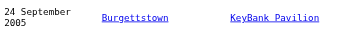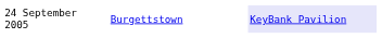24 September 2005 | column 3: no background -> lavender background
